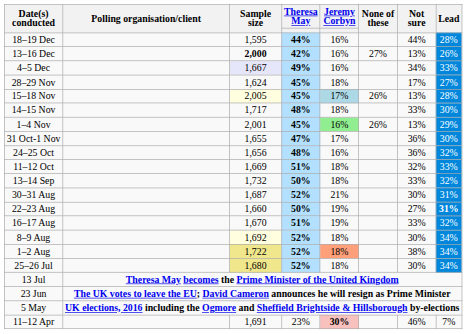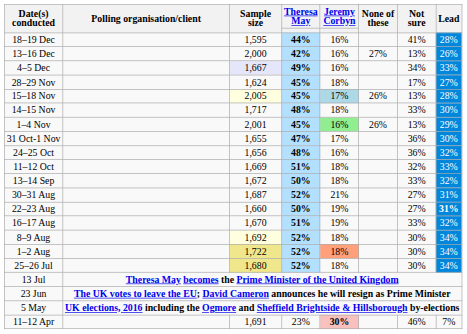18–19 Dec | Not sure: 44% -> 41%
13–16 Dec | Sample size: bold -> normal
13–14 Sep | Sample size: 1,732 -> 1,672
30–31 Aug | Not sure: 30% -> 27%
1–2 Aug | Not sure: 38% -> 30%
